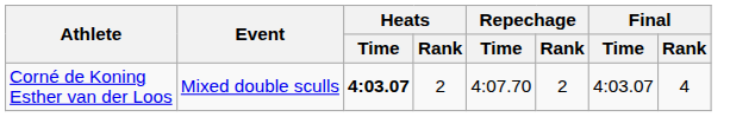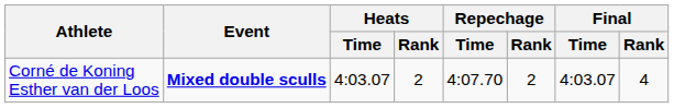Corné de Koning Esther van der Loos | Event: normal -> bold
Corné de Koning Esther van der Loos | Heats / Time: bold -> normal
